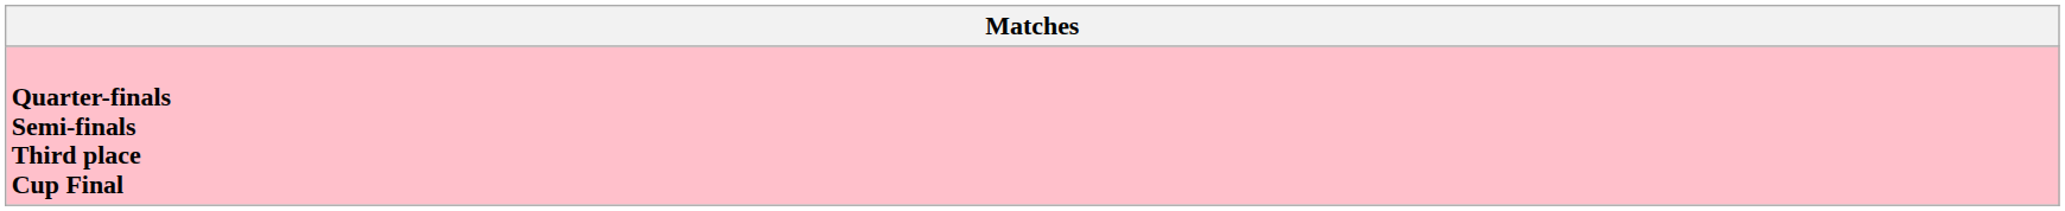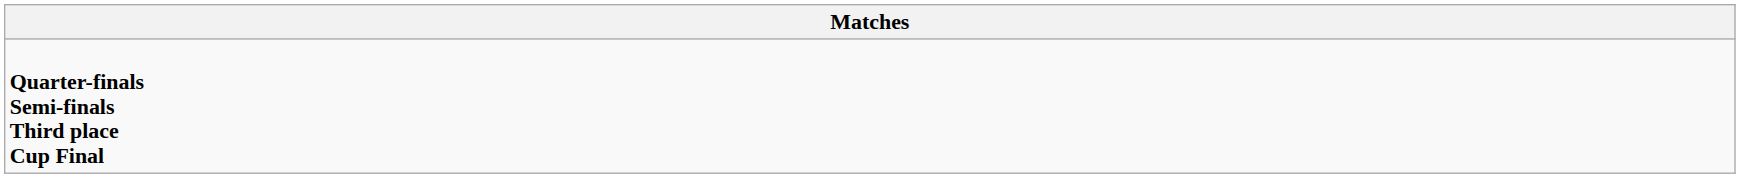row 2 | column 1: pink background -> no background
